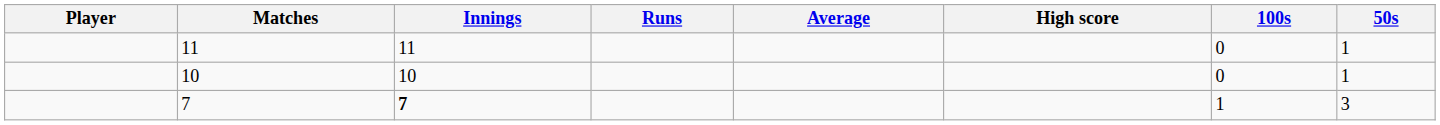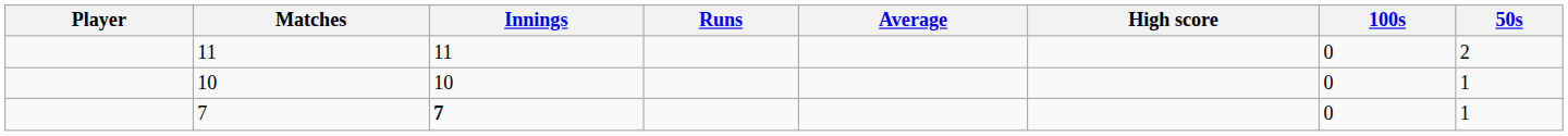row 2 | 50s: 1 -> 2
row 4 | 100s: 1 -> 0
row 4 | 50s: 3 -> 1
